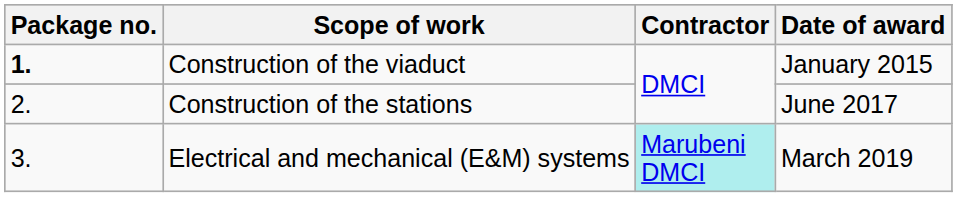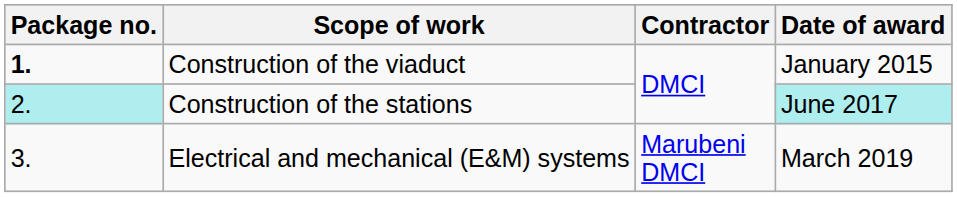Construction of the stations | Package no.: no background -> paleturquoise background
Construction of the stations | Date of award: no background -> paleturquoise background
Electrical and mechanical (E&M) systems | Contractor: paleturquoise background -> no background
